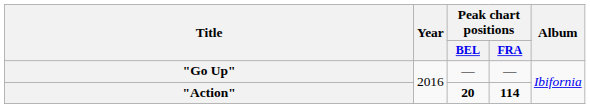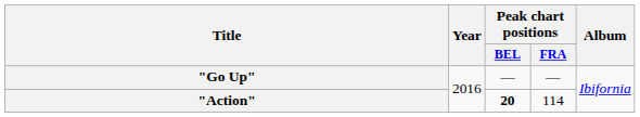"Action" | Peak chart positions / FRA: bold -> normal
